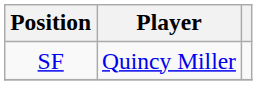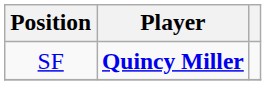SF | Player: normal -> bold
